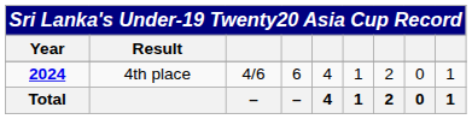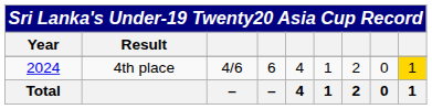4th place | Year: bold -> normal
4th place | column 9: no background -> gold background
